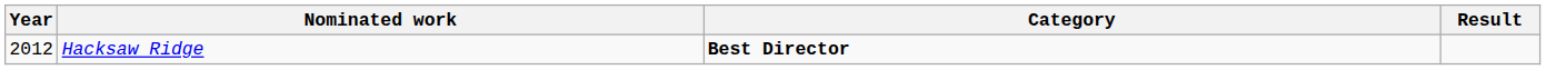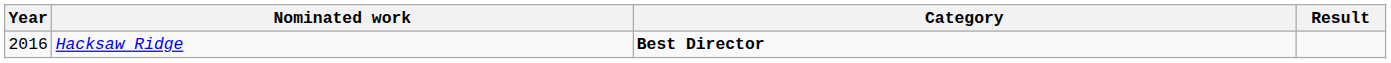Hacksaw Ridge | Year: 2012 -> 2016
